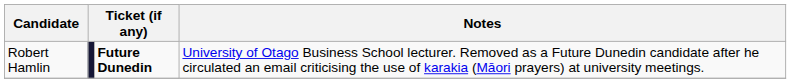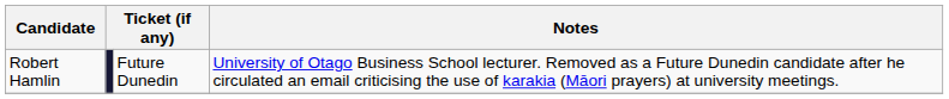Robert Hamlin | column 3: bold -> normal
